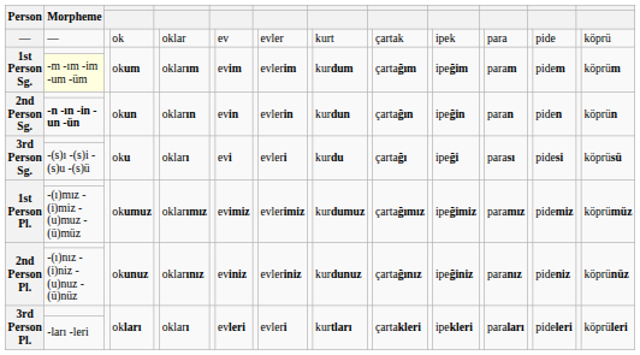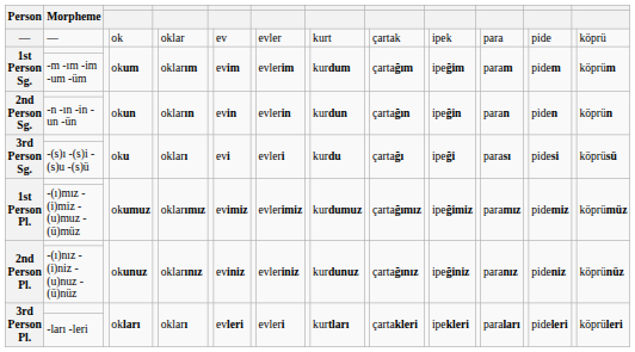-m -ım -im -um -üm | Morpheme: lightyellow background -> no background
-n -ın -in -un -ün | Morpheme: bold -> normal
